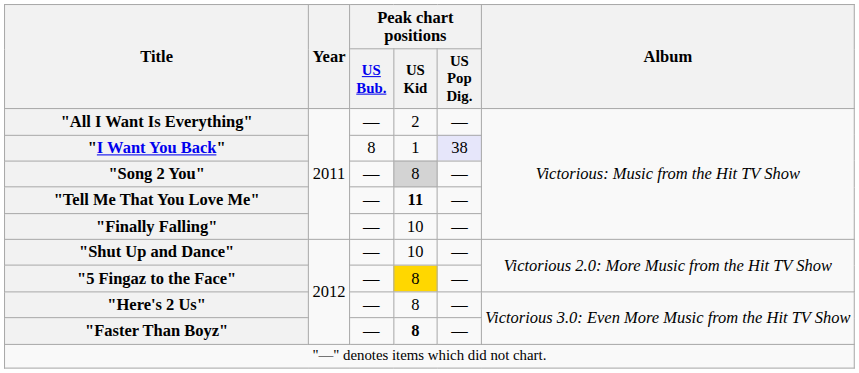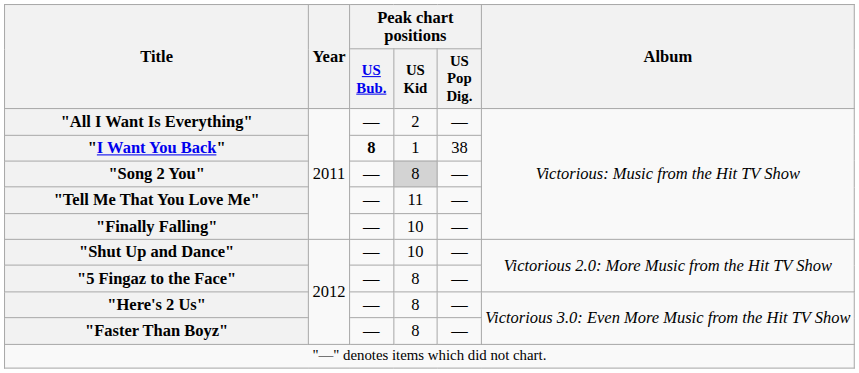"I Want You Back" | Peak chart positions / US Bub.: normal -> bold
"I Want You Back" | Peak chart positions / US Pop Dig.: lavender background -> no background
"Tell Me That You Love Me" | Peak chart positions / US Kid: bold -> normal
"5 Fingaz to the Face" | Peak chart positions / US Kid: gold background -> no background
"Faster Than Boyz" | Peak chart positions / US Kid: bold -> normal
